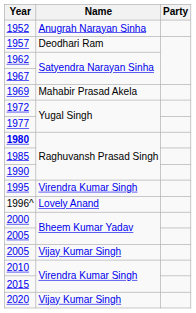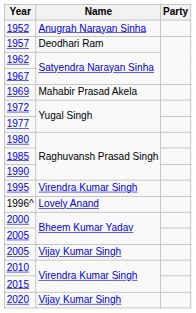1980 | Year: bold -> normal
